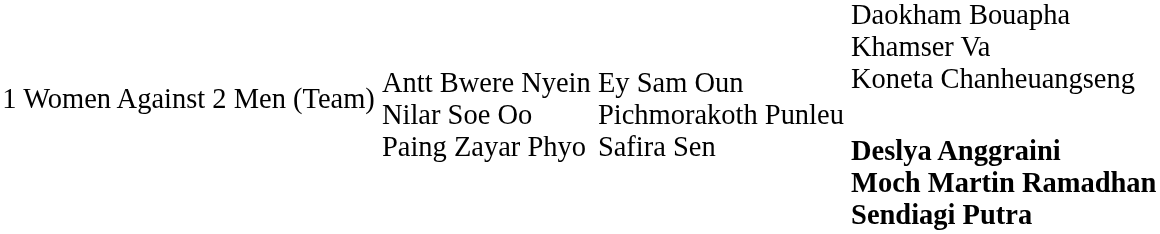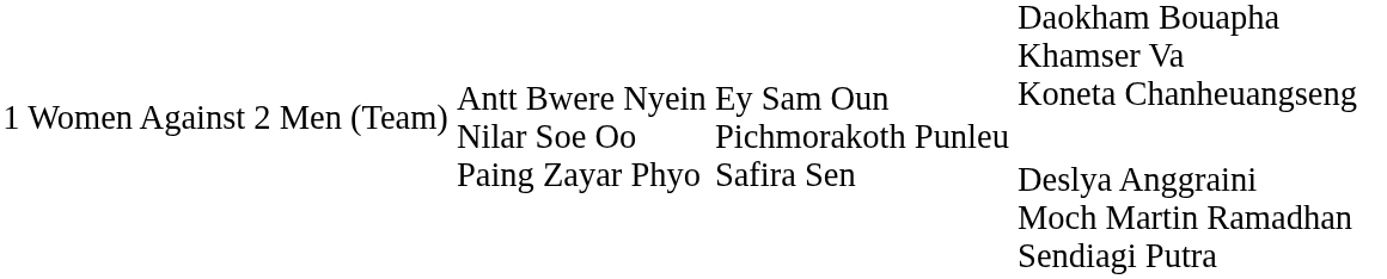row 2 | column 4: bold -> normal
